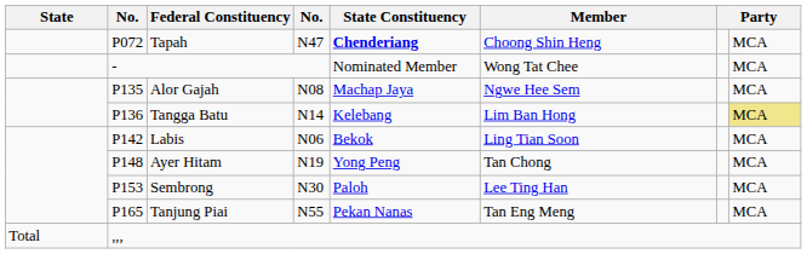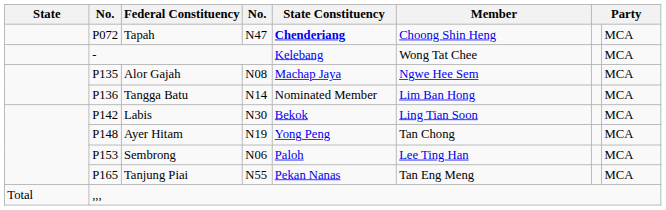- | State Constituency: Nominated Member -> Kelebang
Tangga Batu | State Constituency: Kelebang -> Nominated Member
Tangga Batu | column 8: khaki background -> no background
Labis | column 4: N06 -> N30
Sembrong | column 4: N30 -> N06
